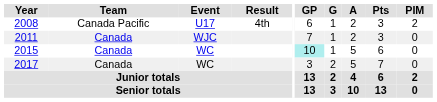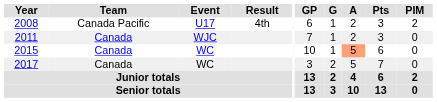2015 | GP: paleturquoise background -> no background
2015 | A: no background -> lightsalmon background
